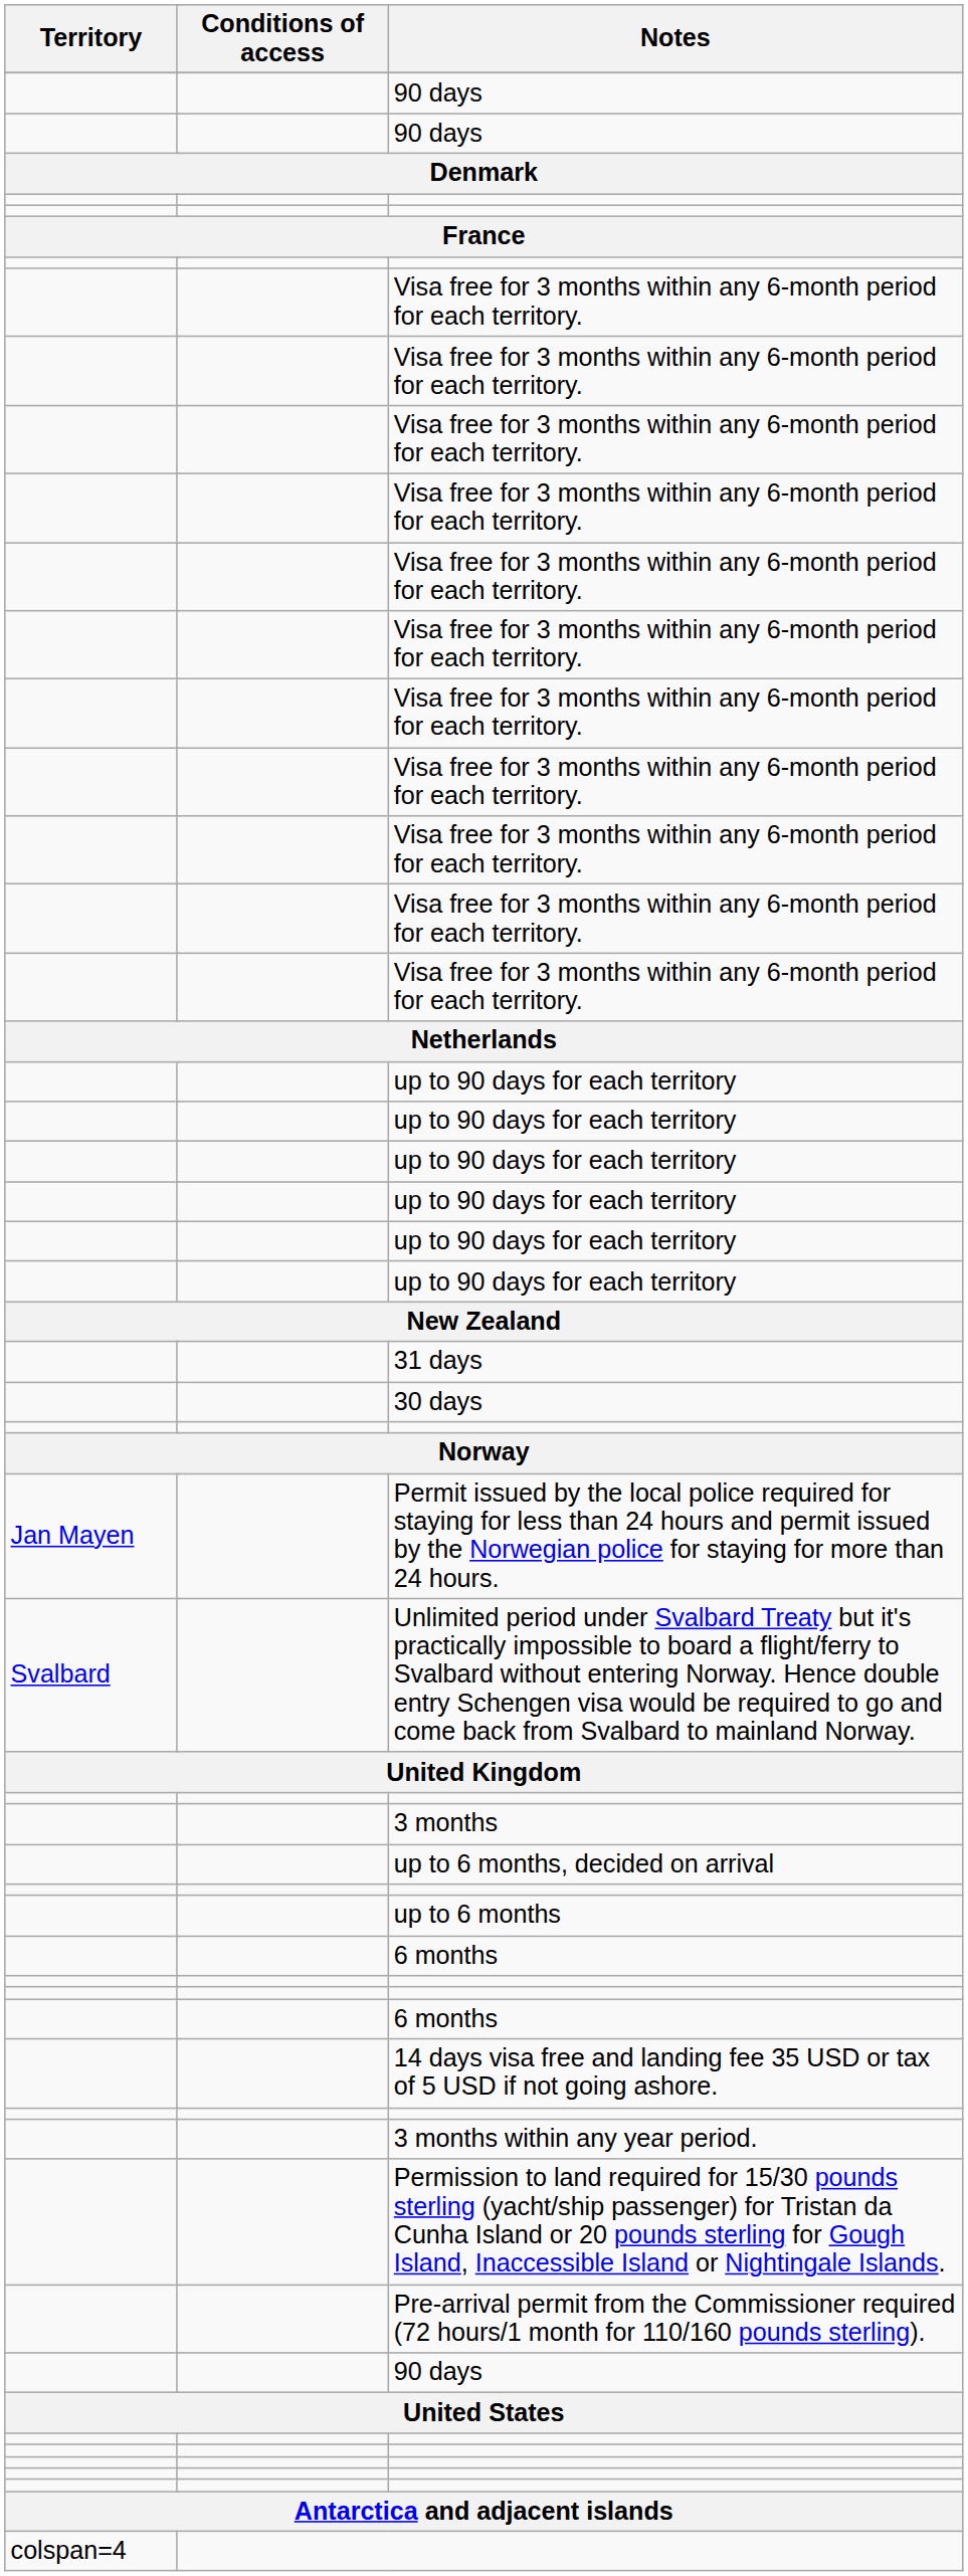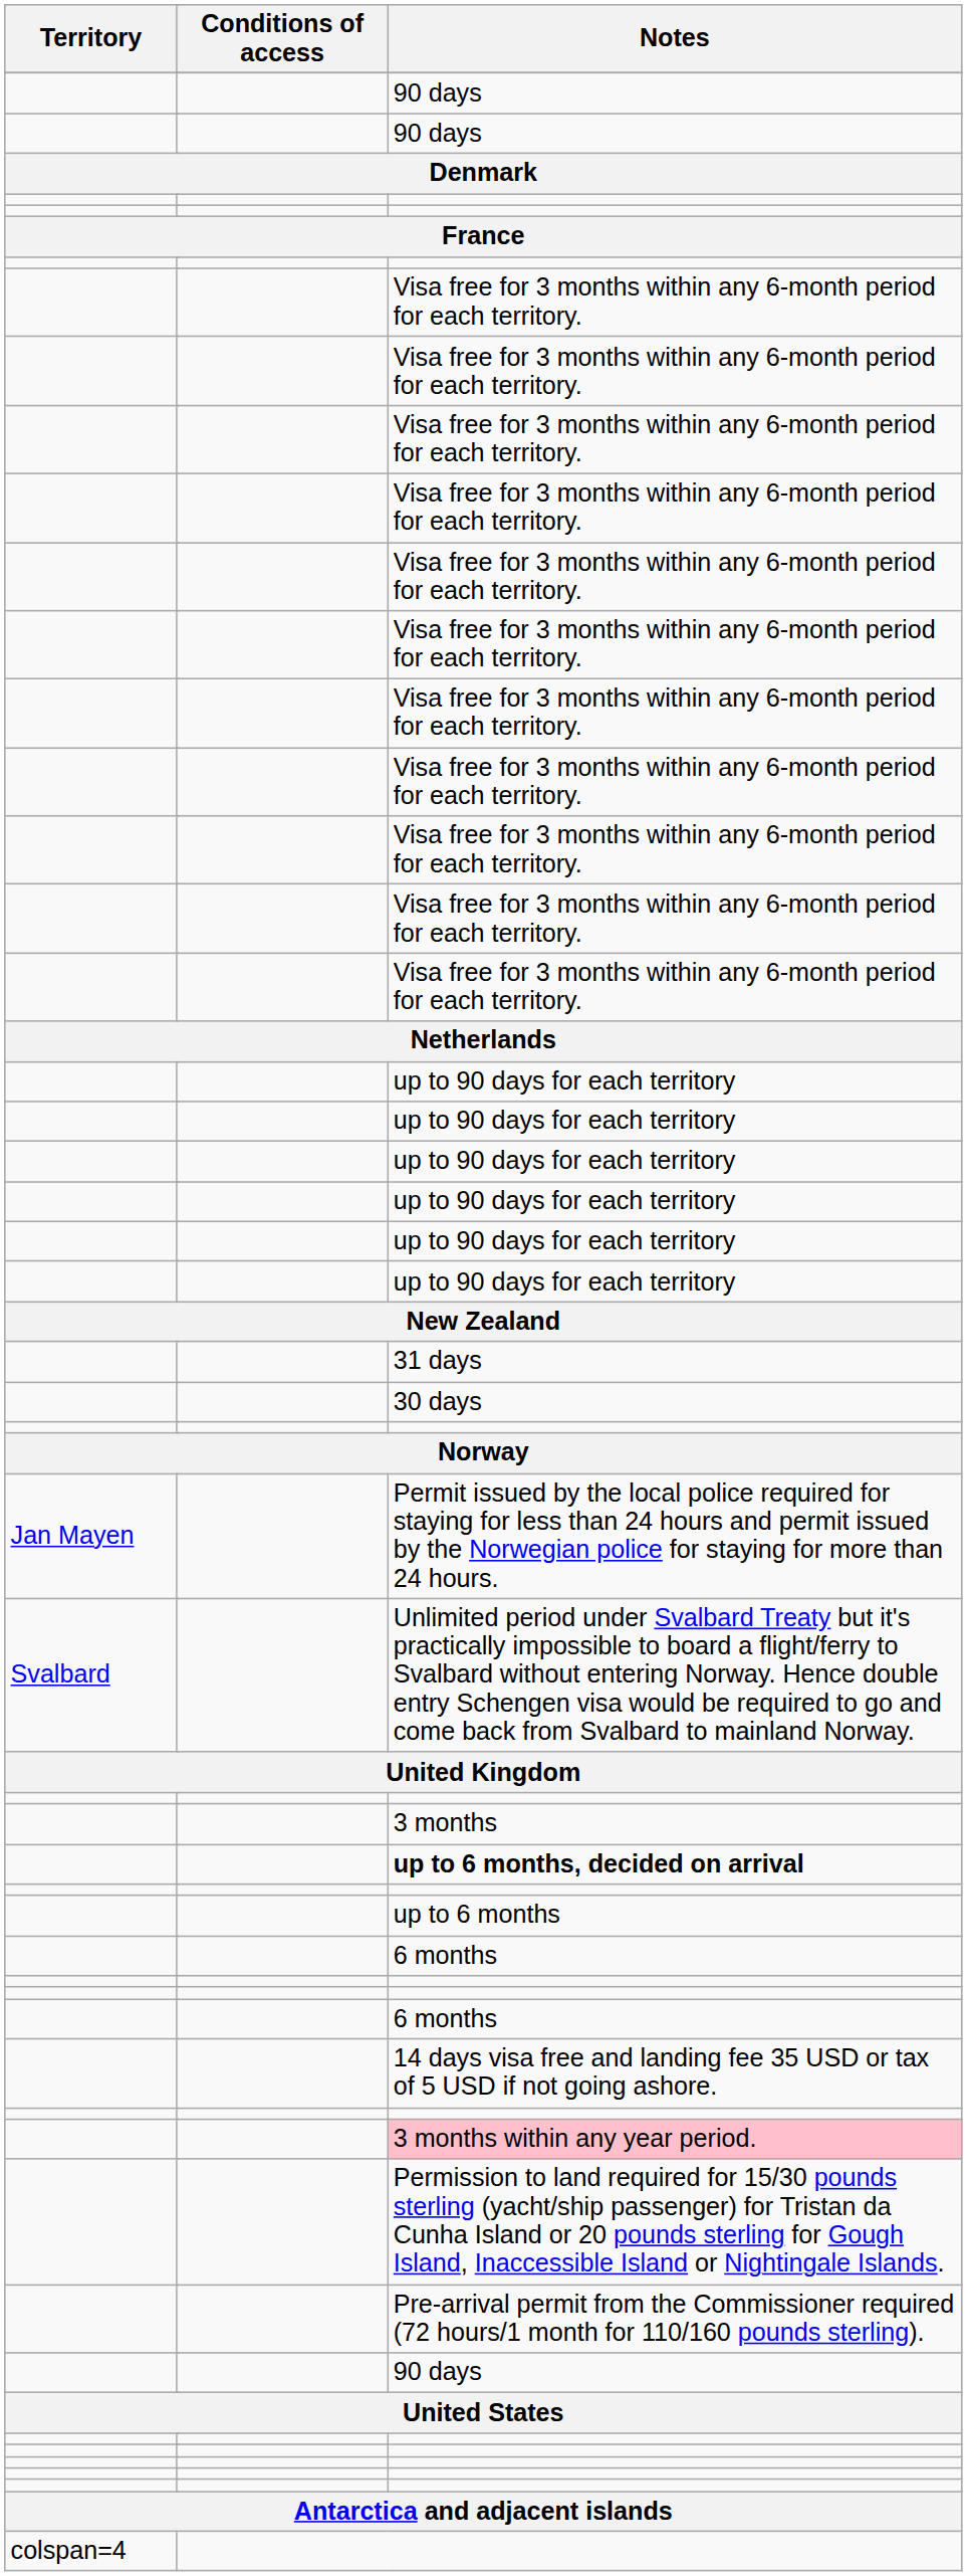up to 6 months, decided on arrival | Notes: normal -> bold
3 months within any year period. | Notes: no background -> pink background
